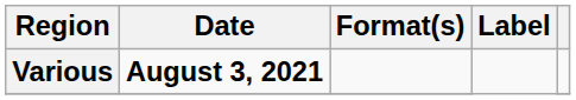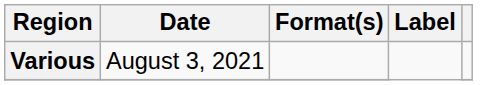Various | Date: bold -> normal
